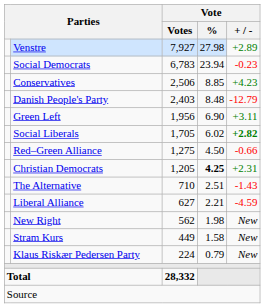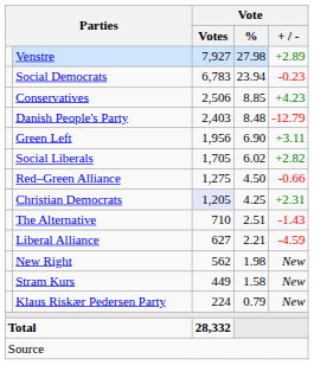Social Liberals | Vote / + / -: bold -> normal
Christian Democrats | Vote / Votes: no background -> lavender background
Christian Democrats | Vote / %: bold -> normal
